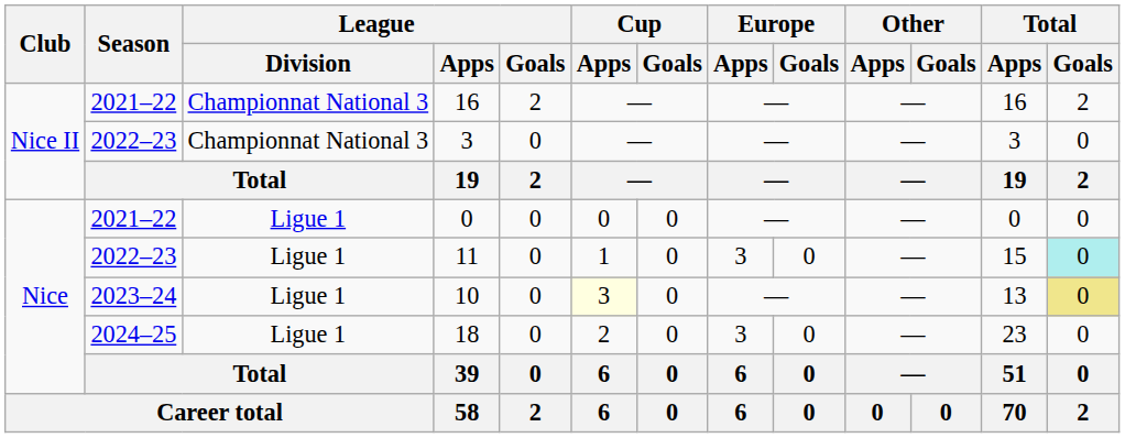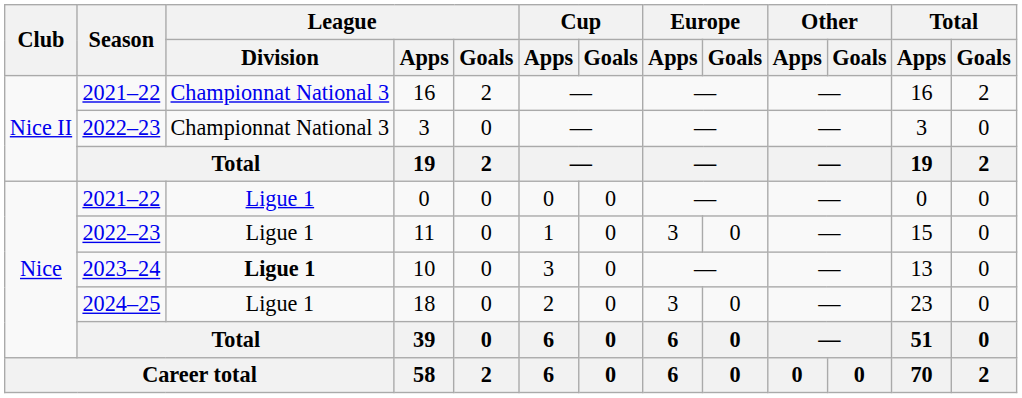11 | Total / Goals: paleturquoise background -> no background
10 | League / Division: normal -> bold
10 | Cup / Apps: lightyellow background -> no background
10 | Total / Goals: khaki background -> no background
